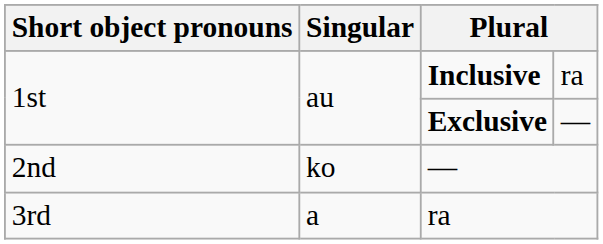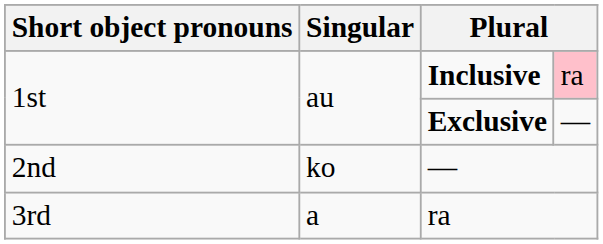Inclusive | column 4: no background -> pink background
